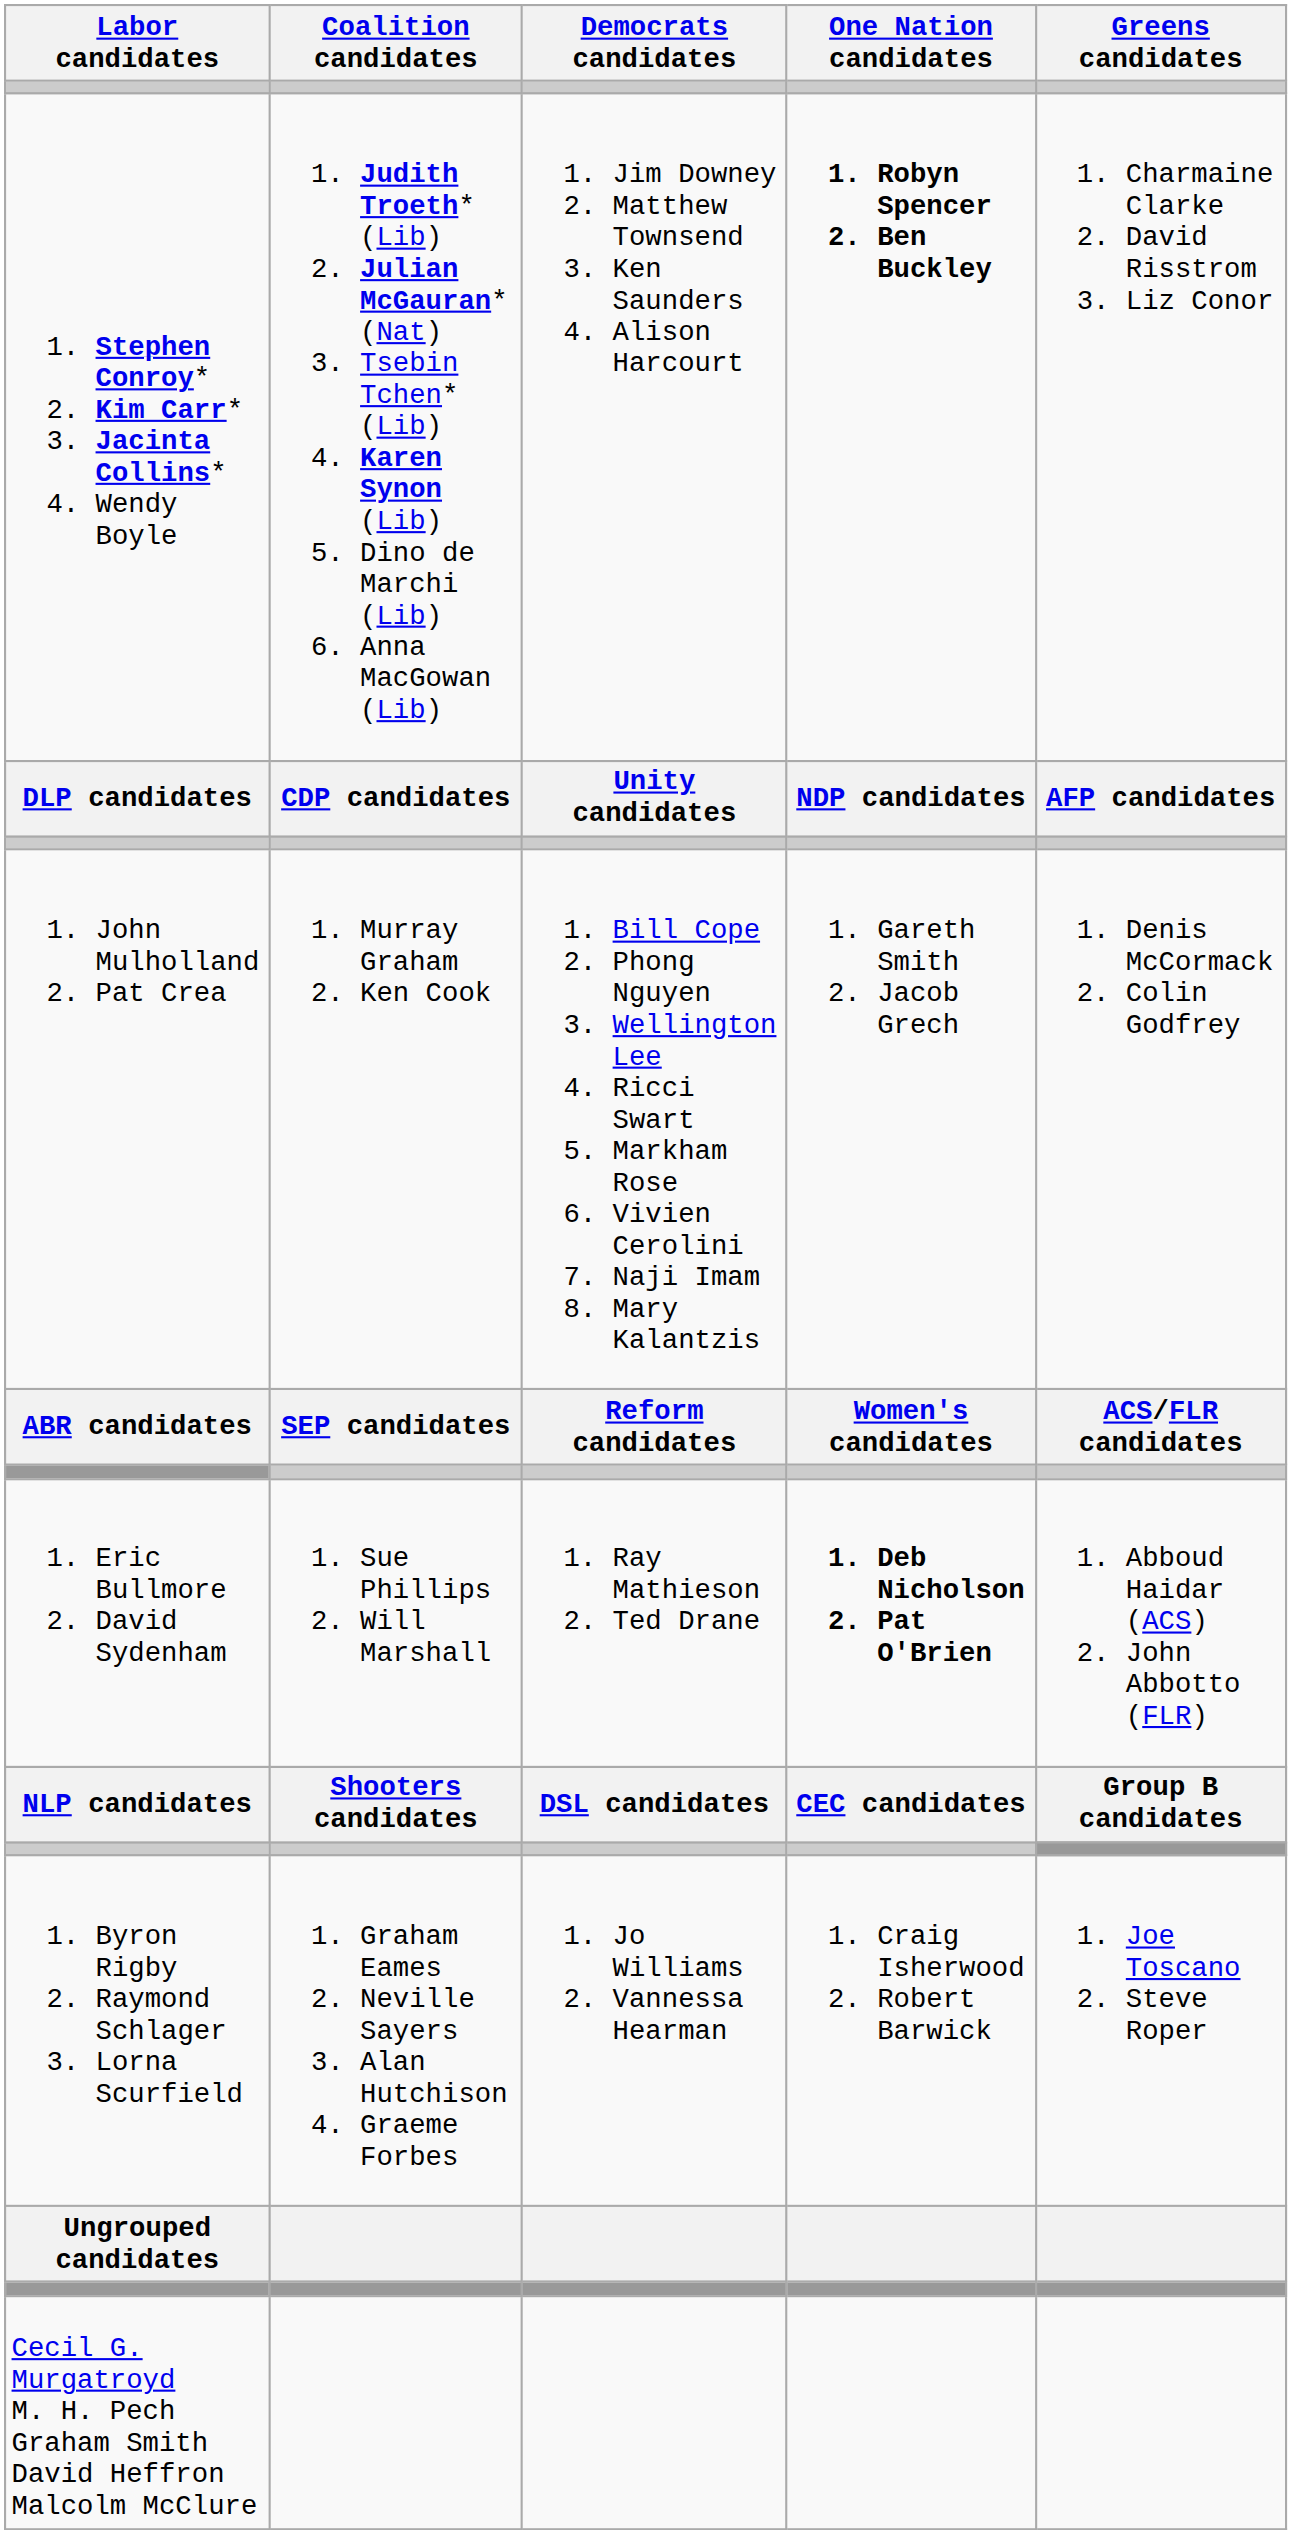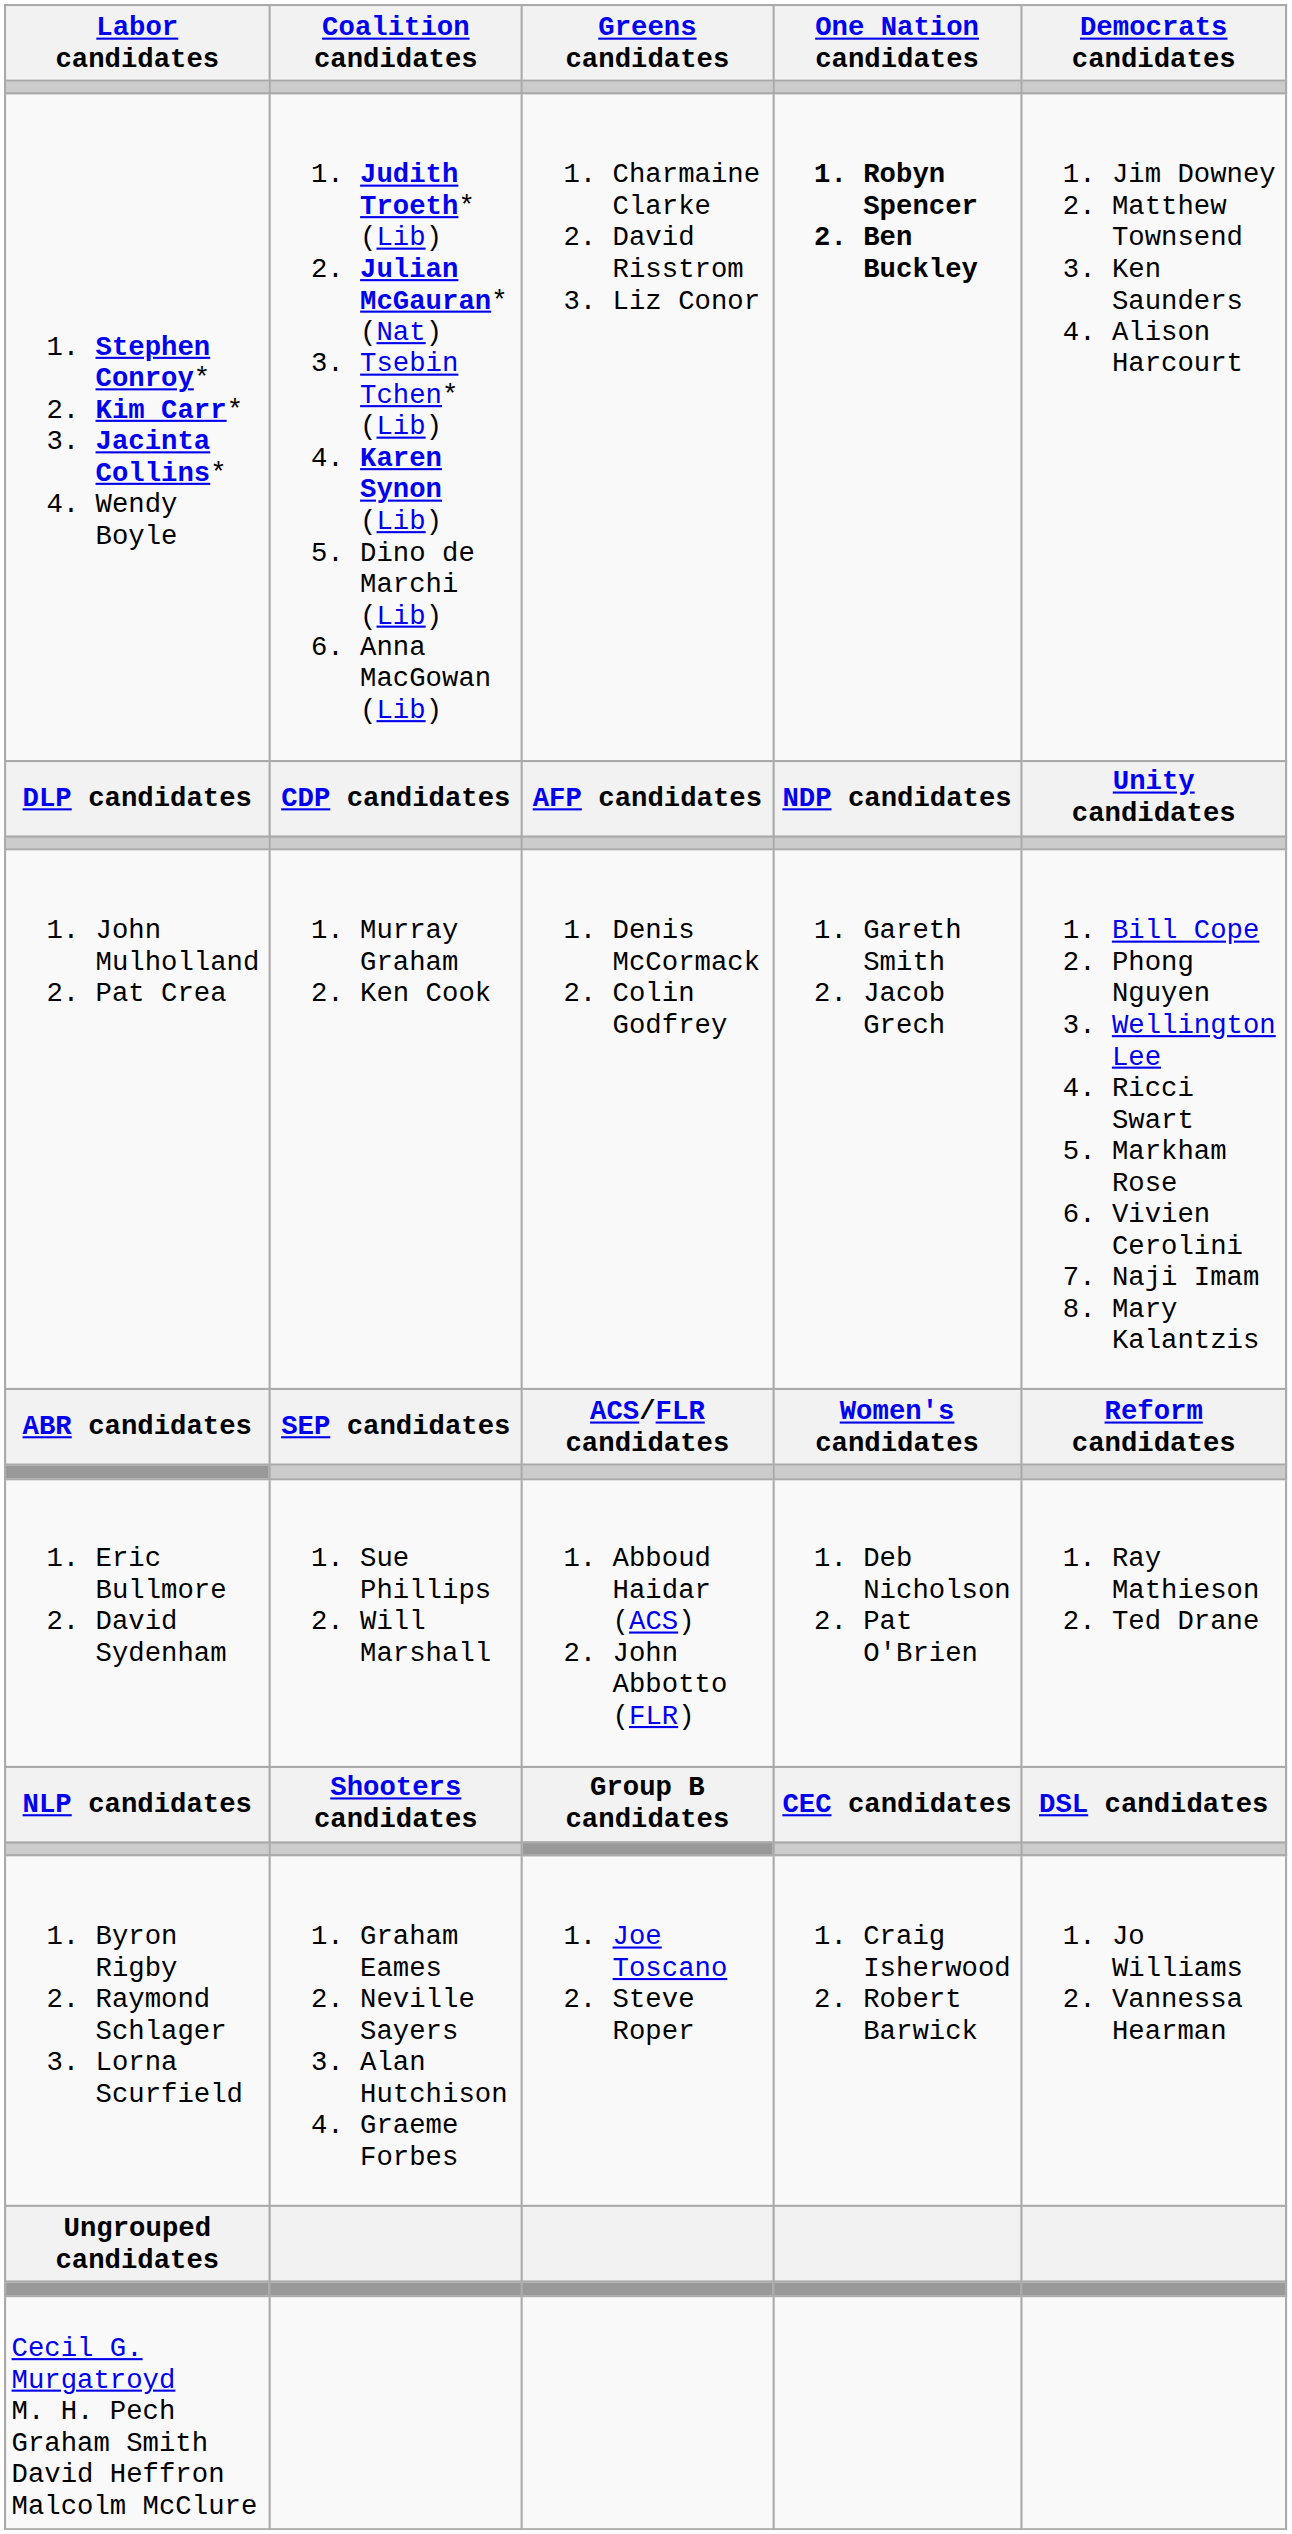columns swapped: Democrats candidates <-> Greens candidates
Eric Bullmore David Sydenham | One Nation candidates: bold -> normal
